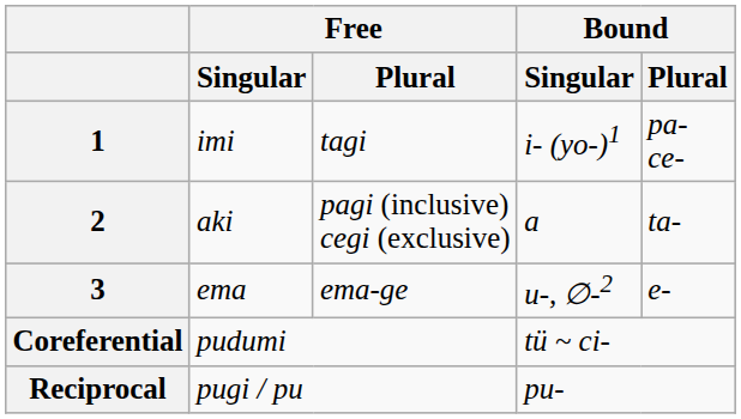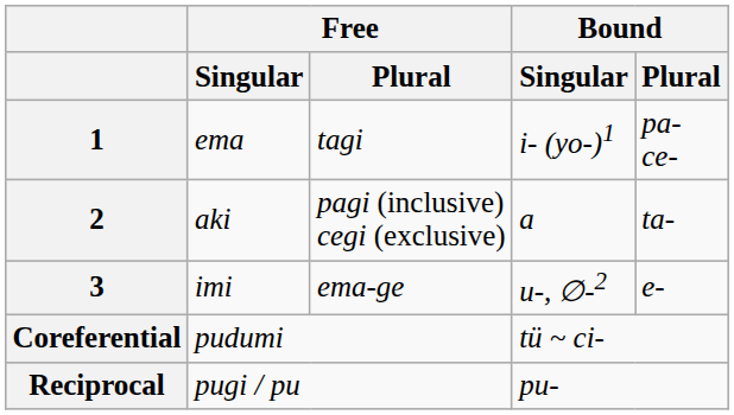1 | Free / Singular: imi -> ema
3 | Free / Singular: ema -> imi
